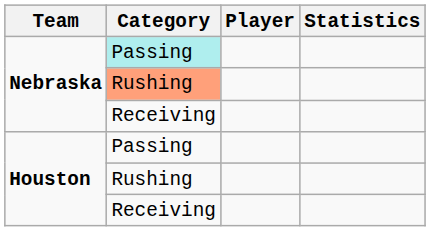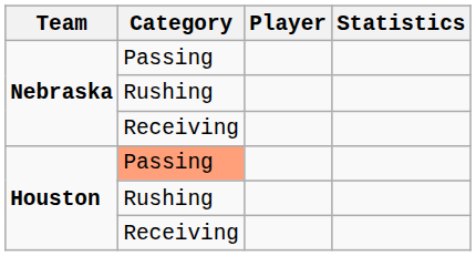Nebraska / Passing | Category: paleturquoise background -> no background
Nebraska / Rushing | Category: lightsalmon background -> no background
Houston / Passing | Category: no background -> lightsalmon background
